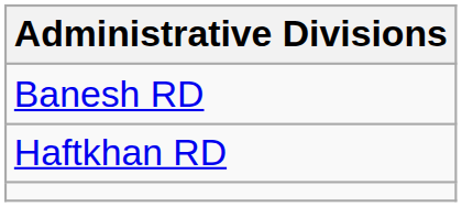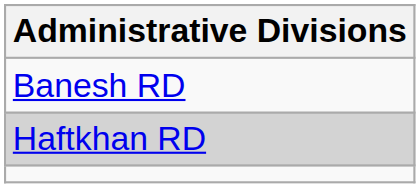row 3 | column 1: no background -> lightgrey background
